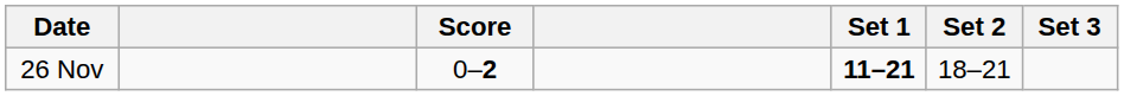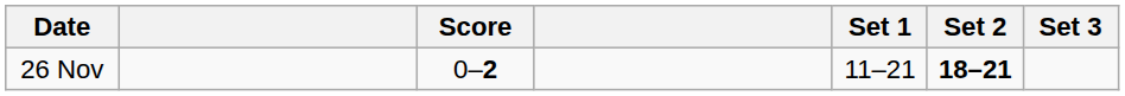26 Nov | Set 1: bold -> normal
26 Nov | Set 2: normal -> bold
